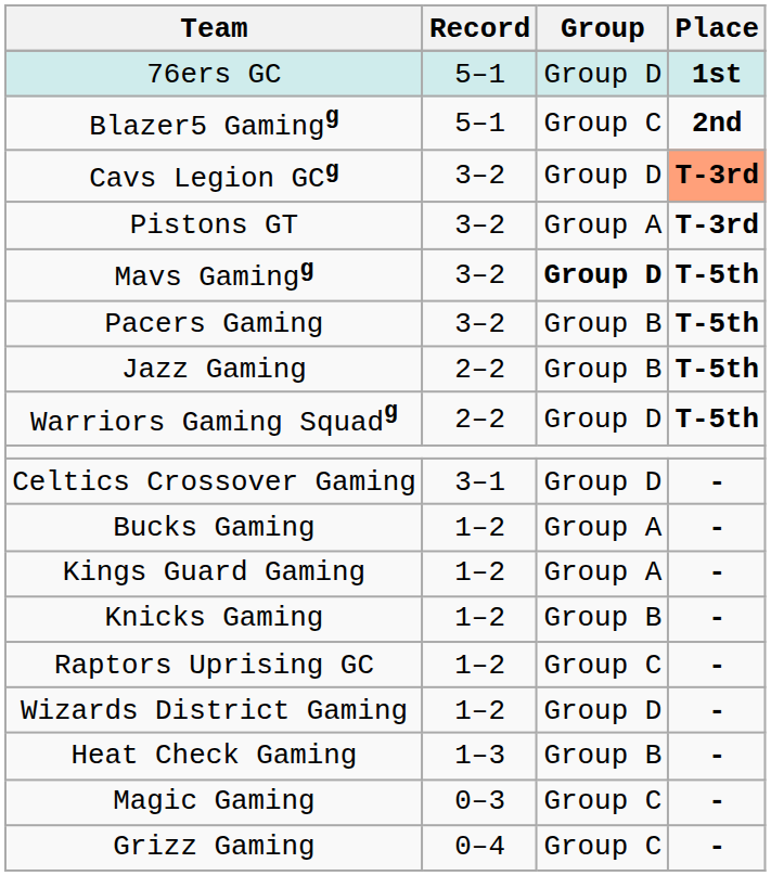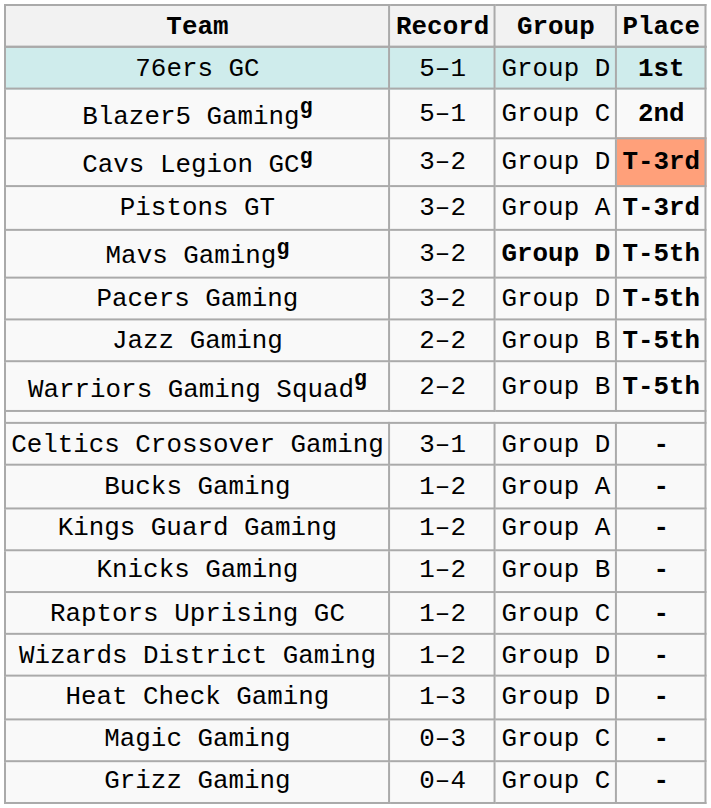Pacers Gaming | Group: Group B -> Group D
Warriors Gaming Squadg | Group: Group D -> Group B
Heat Check Gaming | Group: Group B -> Group D
